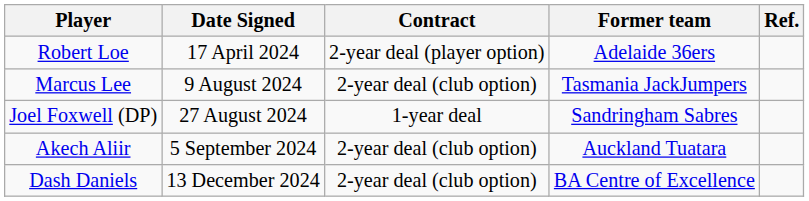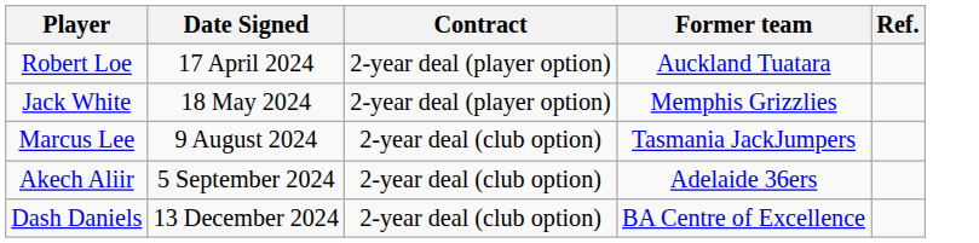Robert Loe | Former team: Adelaide 36ers -> Auckland Tuatara
+ row: Jack White | 18 May 2024 | 2-year deal (player option) | Memphis Grizzlies
- row: Joel Foxwell (DP) | 27 August 2024 | 1-year deal | Sandringham Sabres
Akech Aliir | Former team: Auckland Tuatara -> Adelaide 36ers
